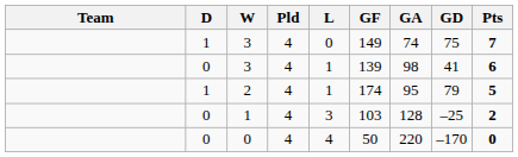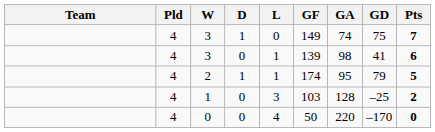columns swapped: Pld <-> D
